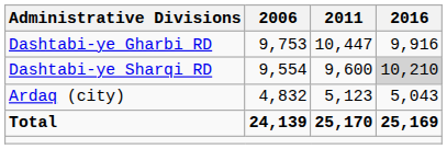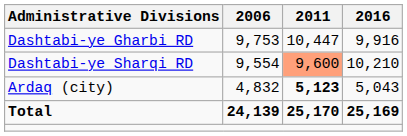Dashtabi-ye Sharqi RD | 2011: no background -> lightsalmon background
Dashtabi-ye Sharqi RD | 2016: lightgrey background -> no background
Ardaq (city) | 2011: normal -> bold
